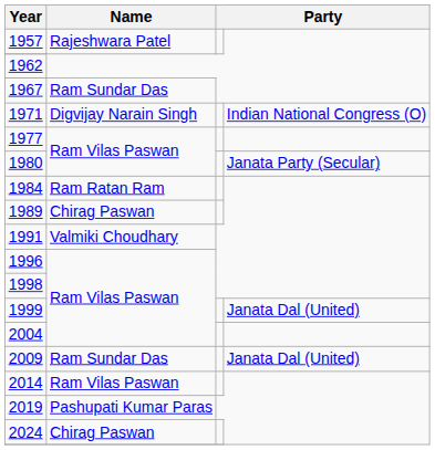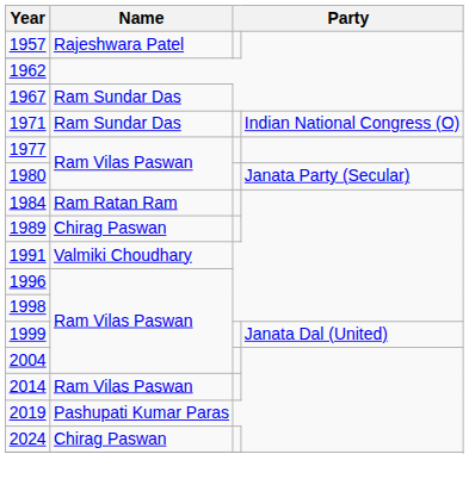1971 | Name: Digvijay Narain Singh -> Ram Sundar Das
- row: 2009 | Ram Sundar Das | Janata Dal (United)
